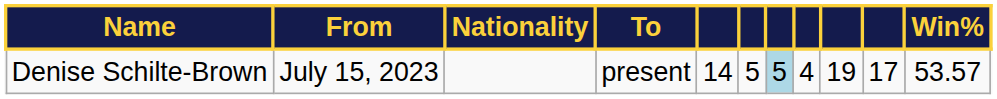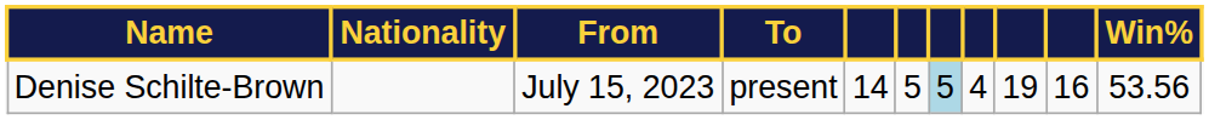columns swapped: Nationality <-> From
Denise Schilte-Brown | column 10: 17 -> 16
Denise Schilte-Brown | Win%: 53.57 -> 53.56
